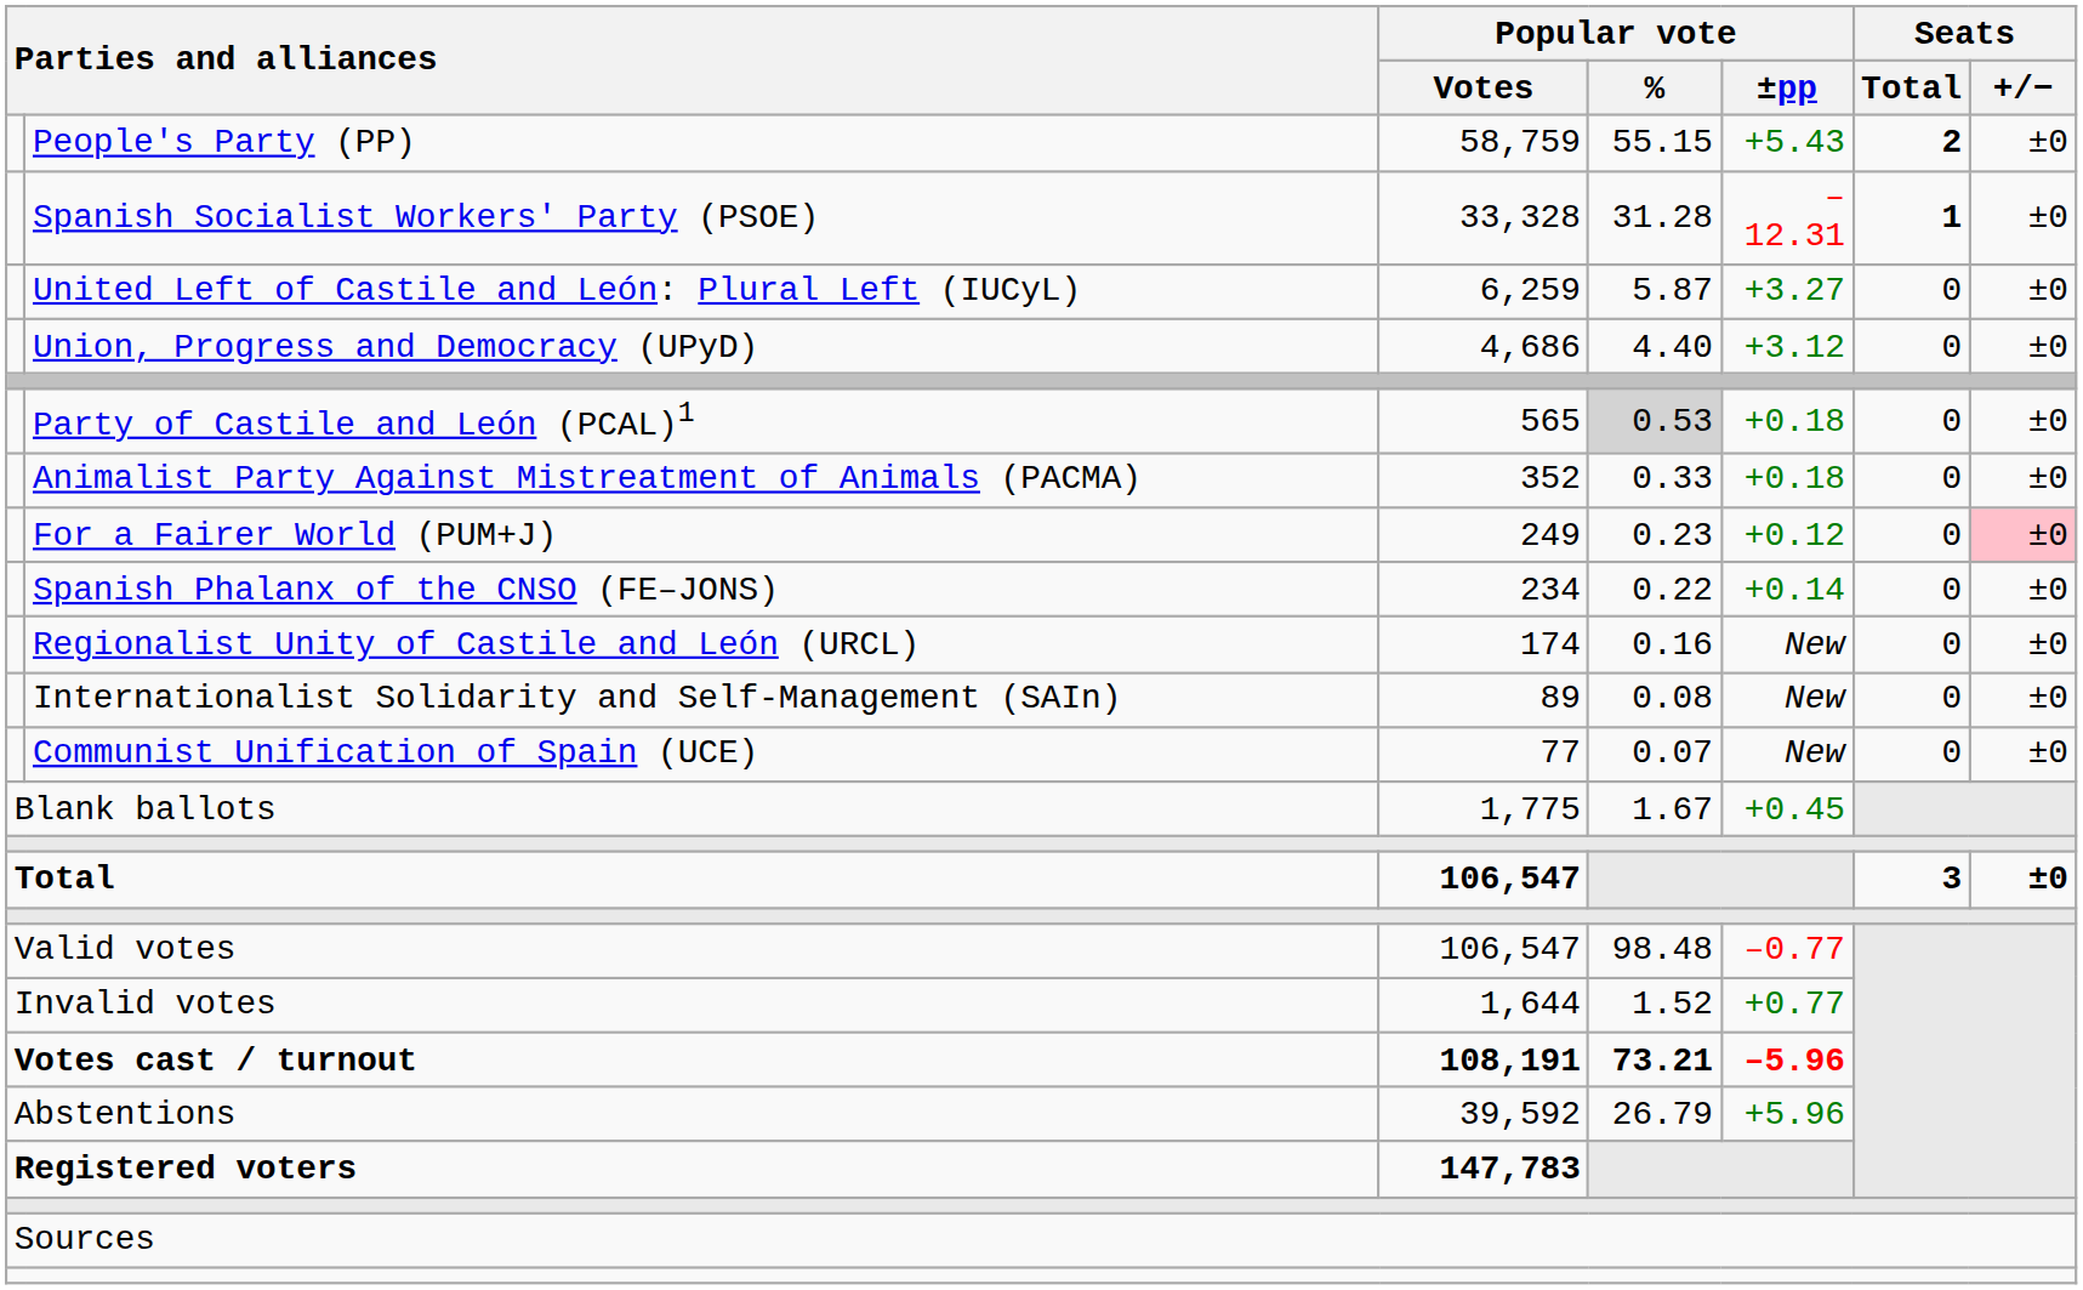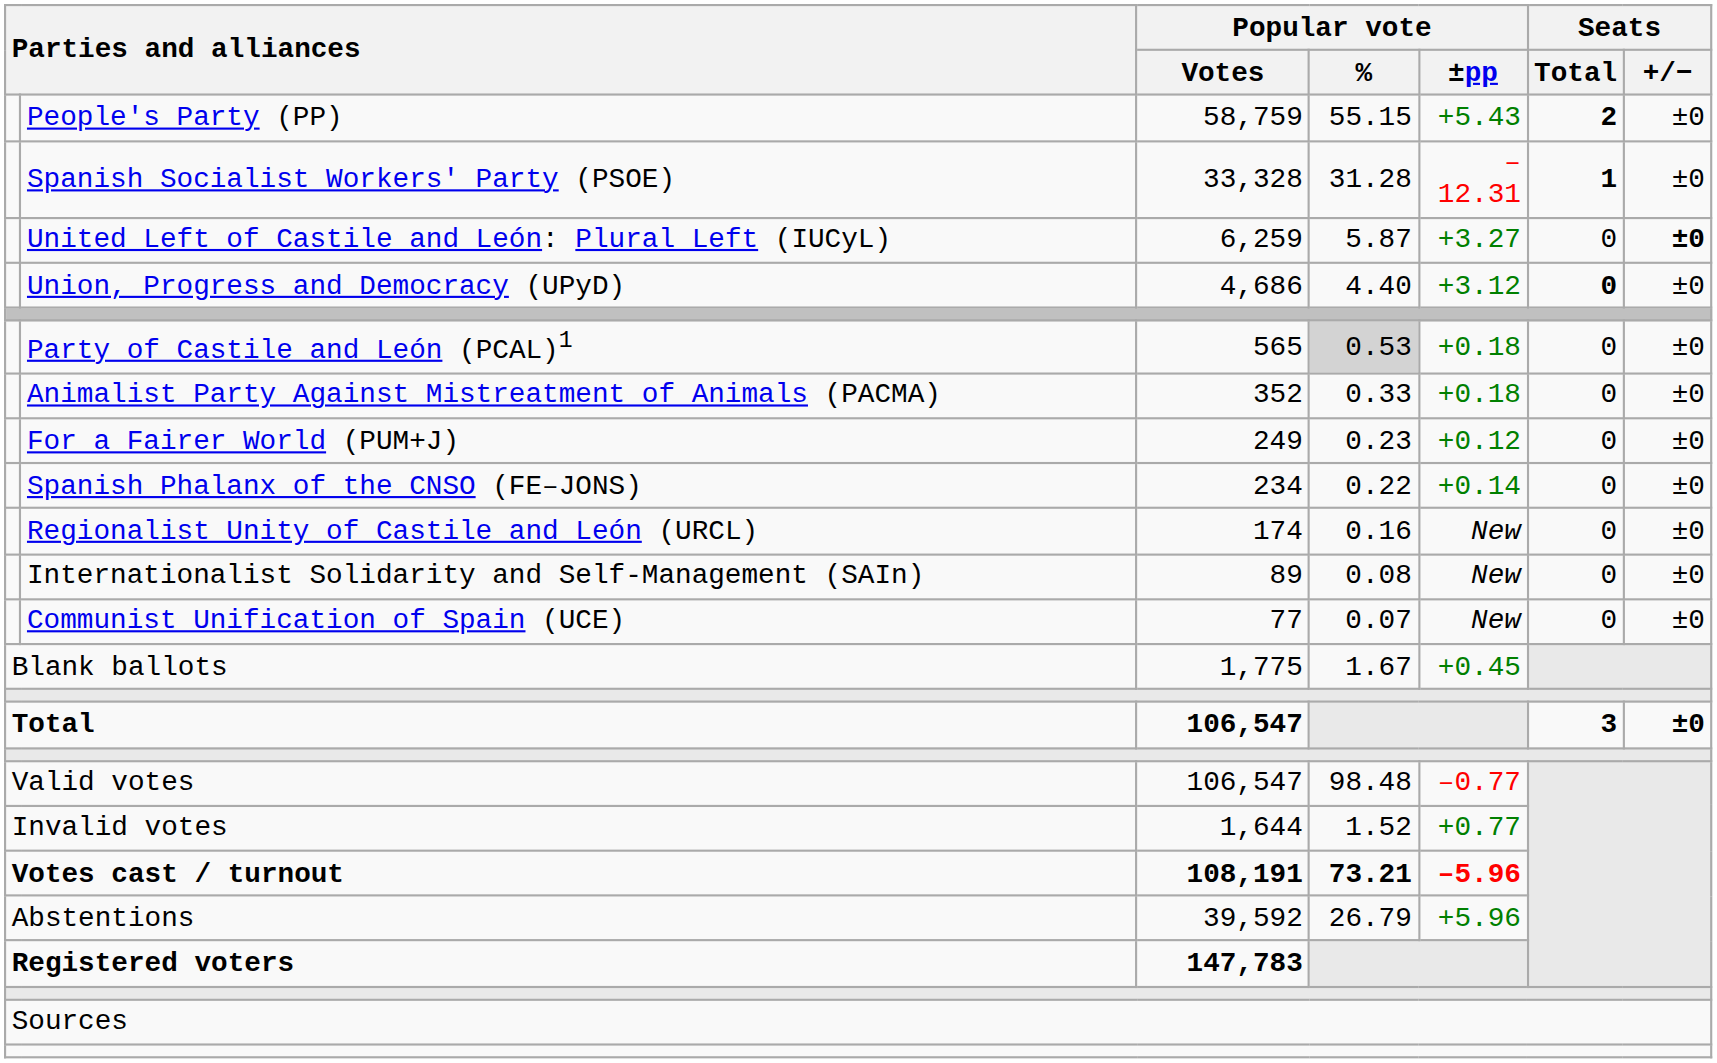United Left of Castile and León: Plural Left (IUCyL) | Seats / +/−: normal -> bold
Union, Progress and Democracy (UPyD) | Seats / Total: normal -> bold
For a Fairer World (PUM+J) | Seats / +/−: pink background -> no background
